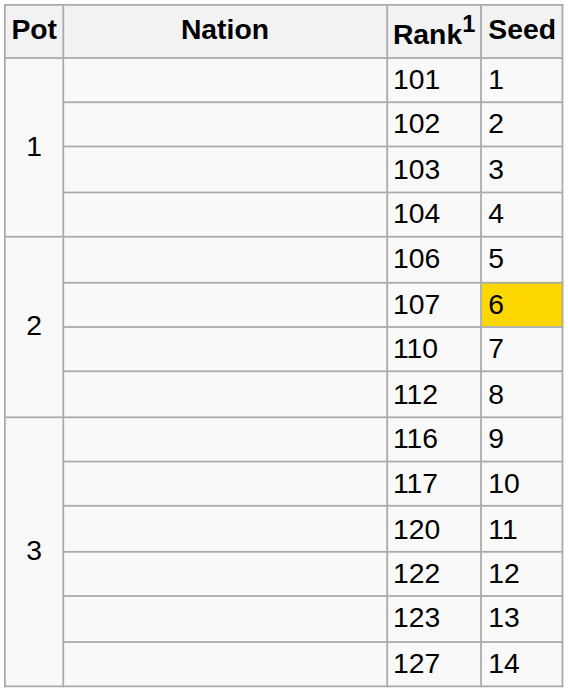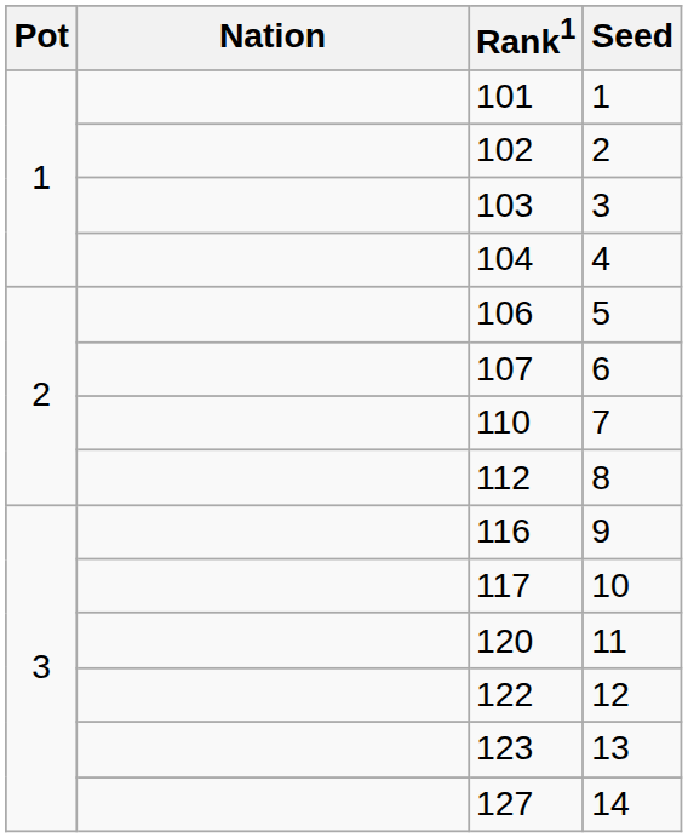107 | Seed: gold background -> no background
